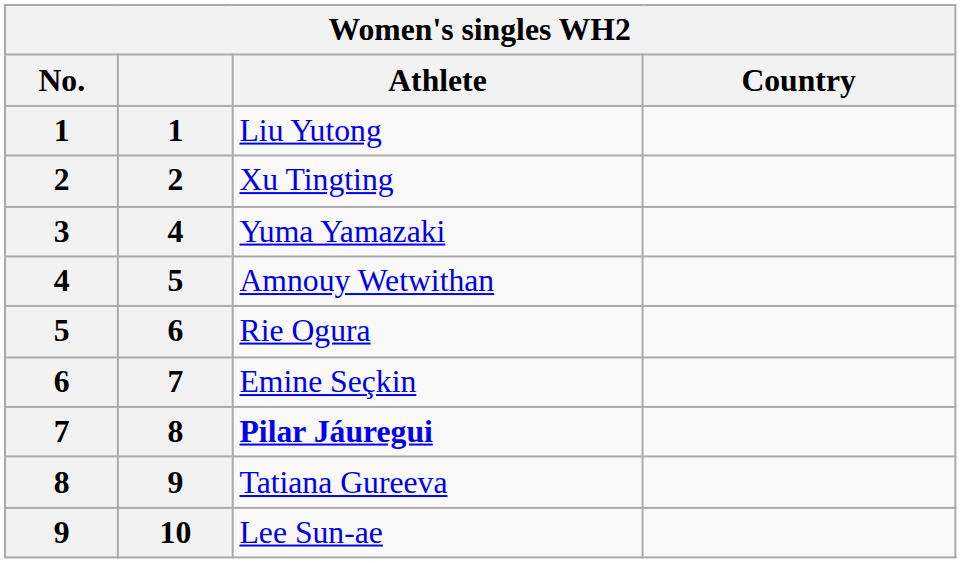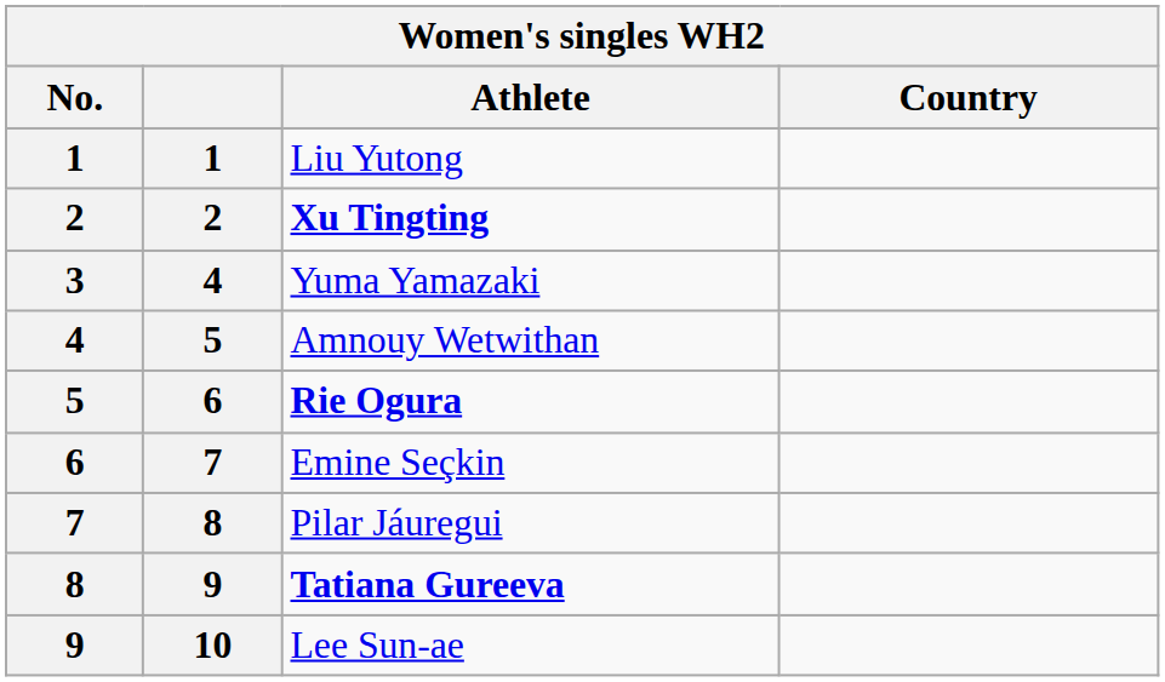Xu Tingting | Athlete: normal -> bold
Rie Ogura | Athlete: normal -> bold
Pilar Jáuregui | Athlete: bold -> normal
Tatiana Gureeva | Athlete: normal -> bold
